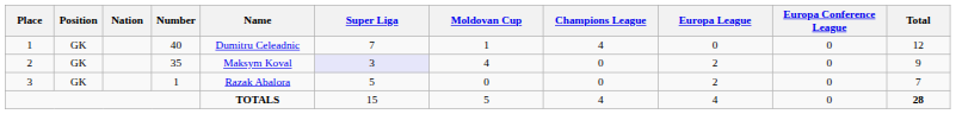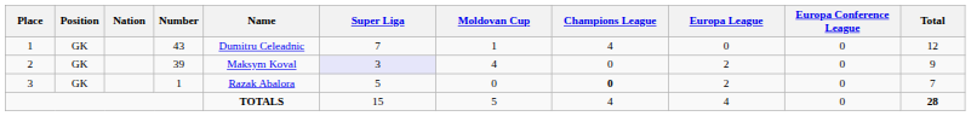row 2 | Number: 40 -> 43
row 3 | Number: 35 -> 39
row 4 | Champions League: normal -> bold
